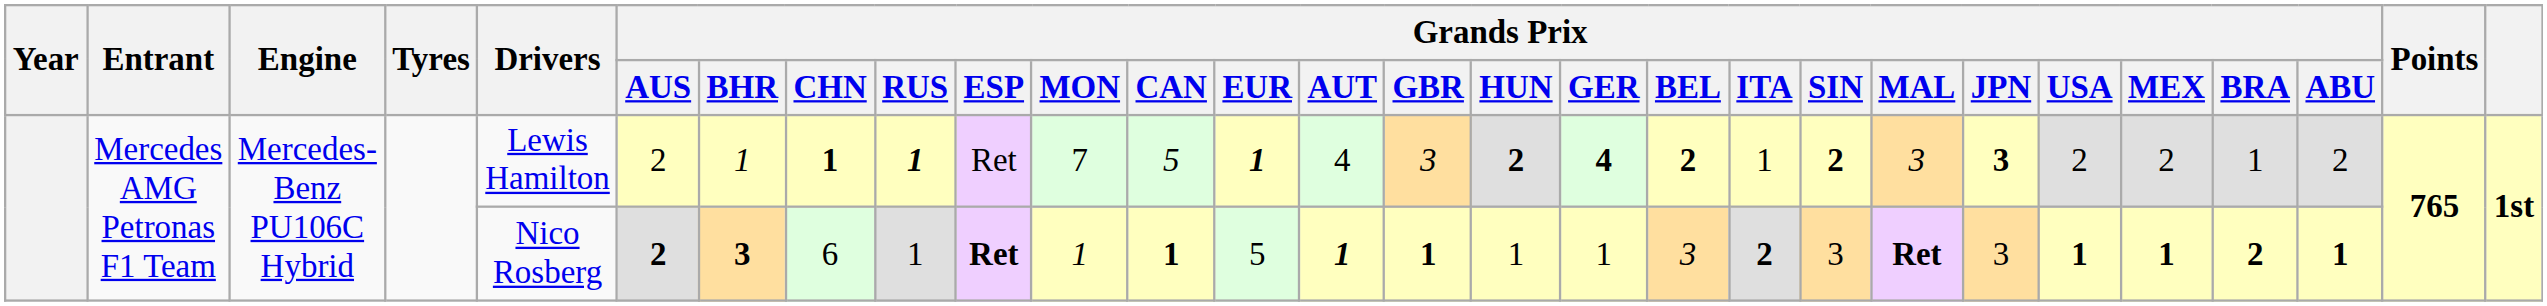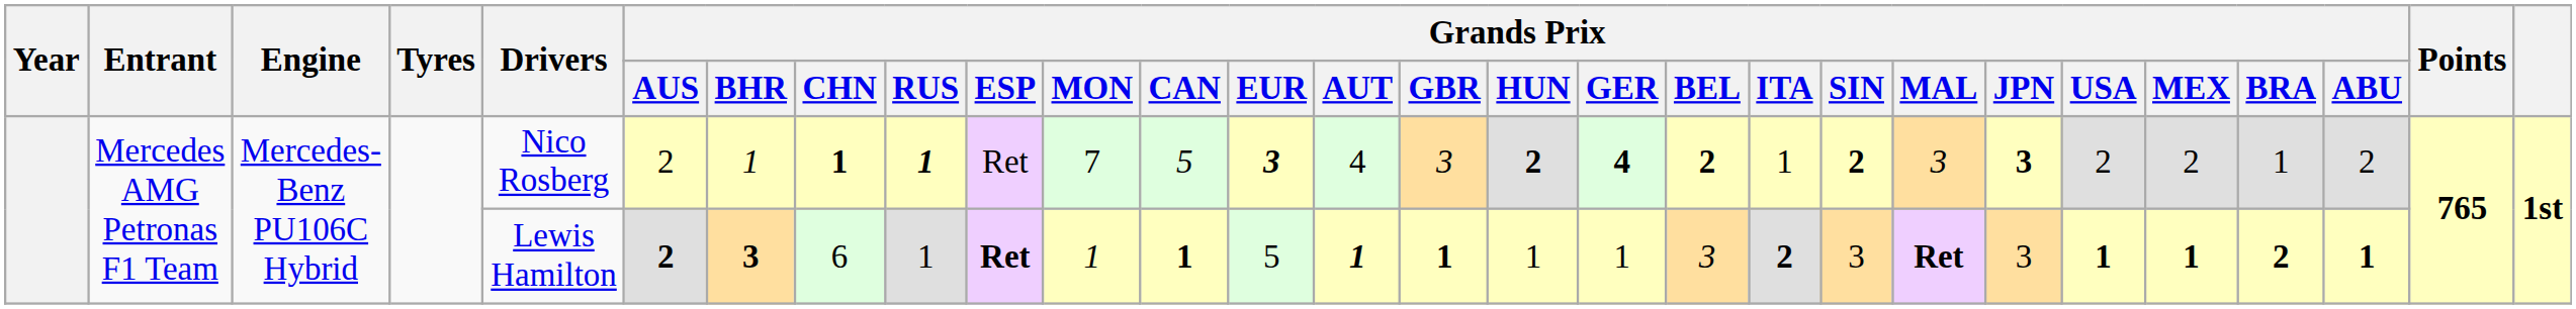row 3 | Drivers: Lewis Hamilton -> Nico Rosberg
row 3 | Grands Prix / EUR: 1 -> 3
row 4 | Drivers: Nico Rosberg -> Lewis Hamilton
